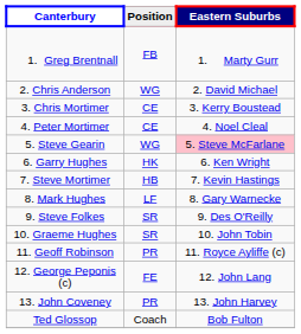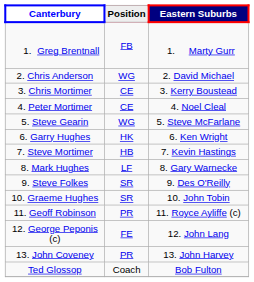5. Steve Gearin | Eastern Suburbs: pink background -> no background
